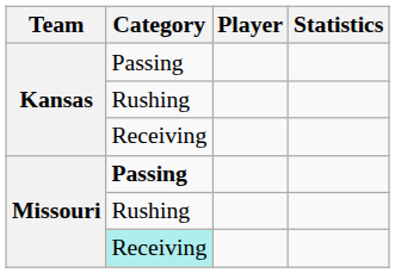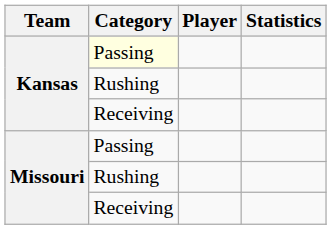Kansas / Passing | Category: no background -> lightyellow background
Missouri / Passing | Category: bold -> normal
Missouri / Receiving | Category: paleturquoise background -> no background
